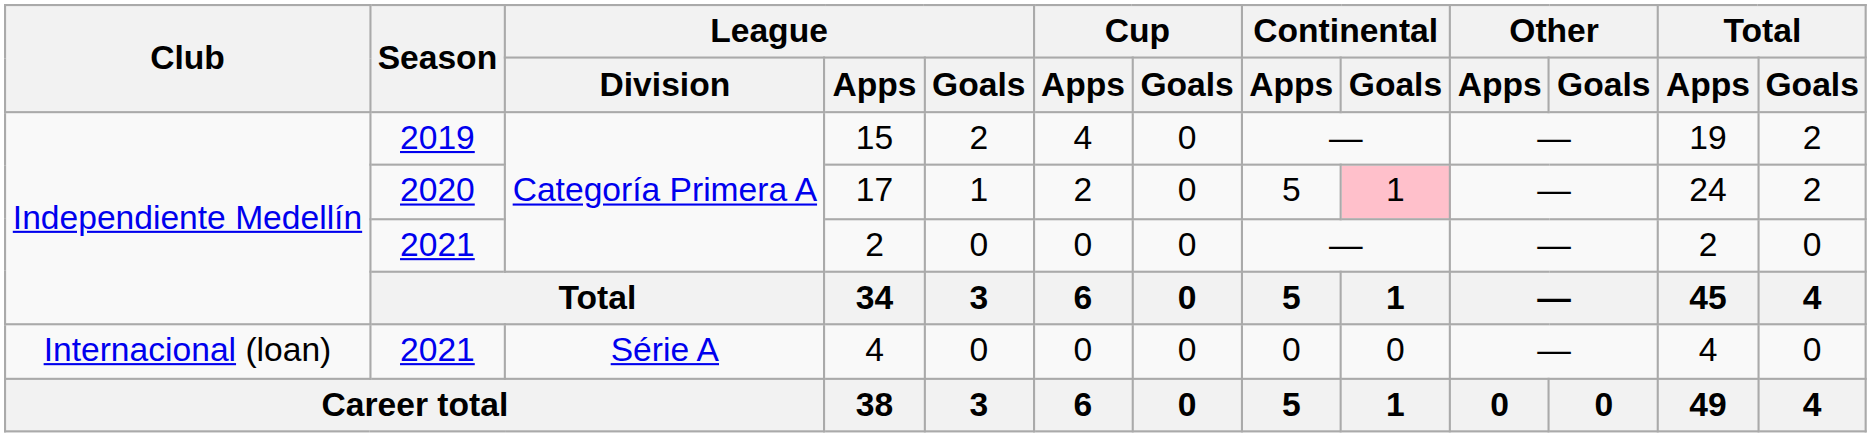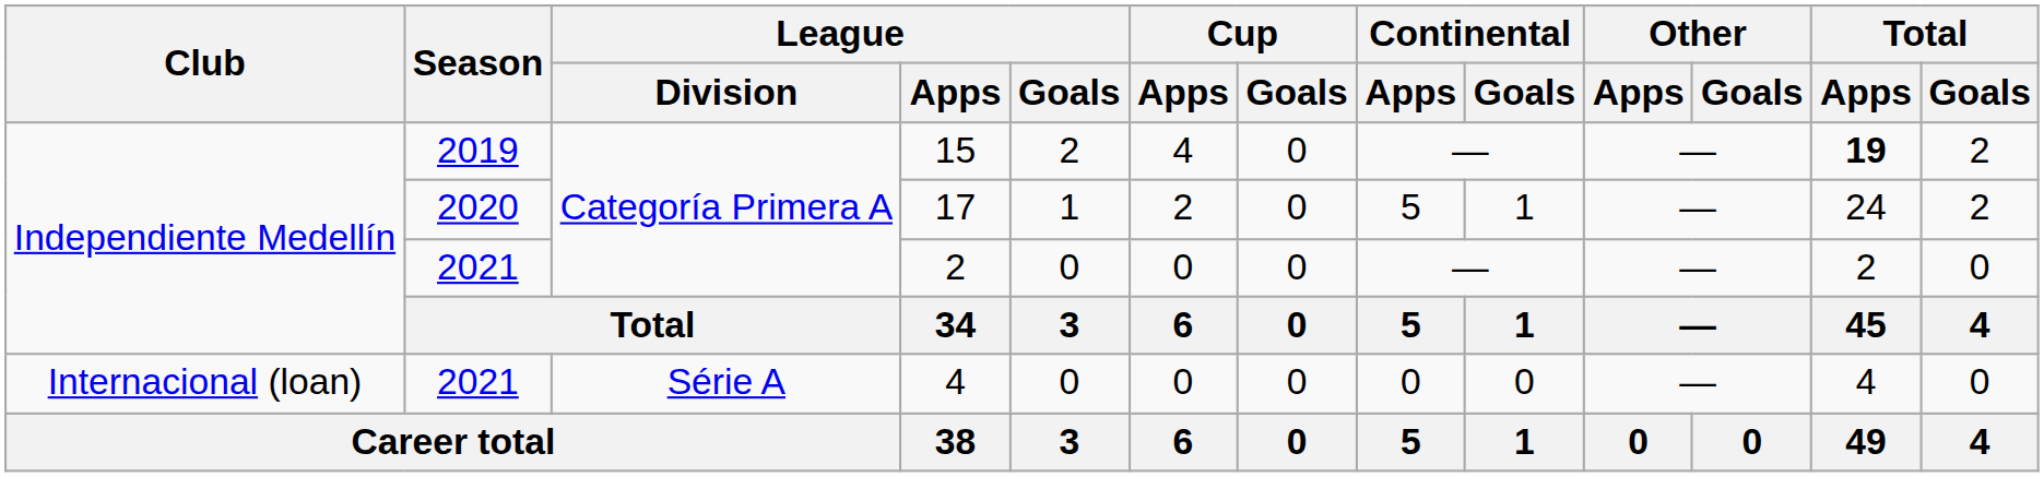15 | Total / Apps: normal -> bold
17 | Continental / Goals: pink background -> no background
